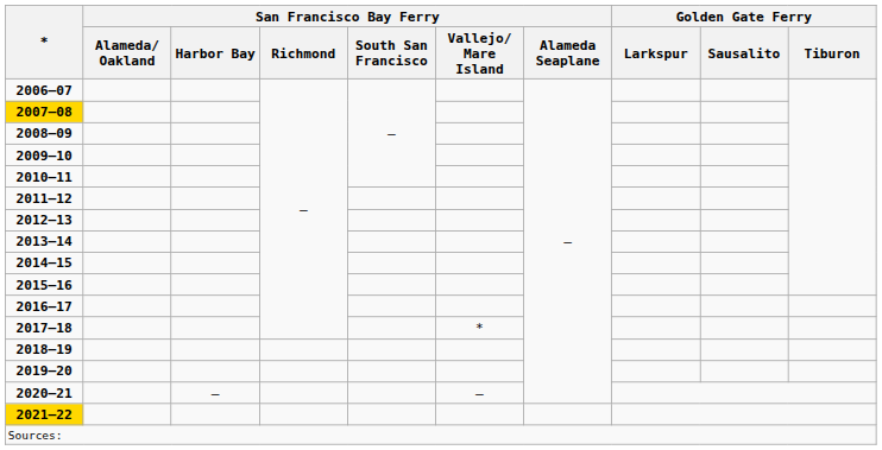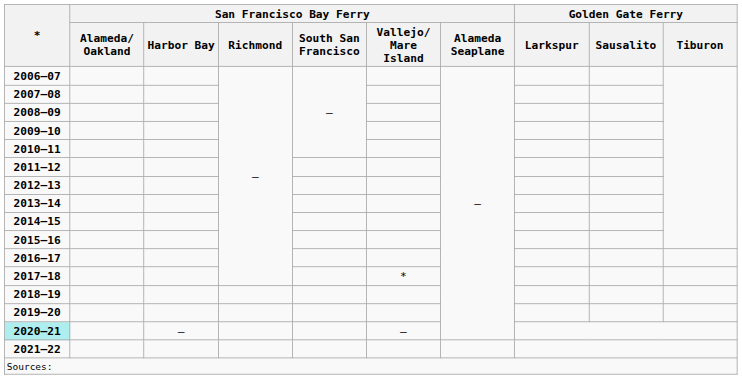2007–08 | *: gold background -> no background
2020–21 | *: no background -> paleturquoise background
2021–22 | *: gold background -> no background
